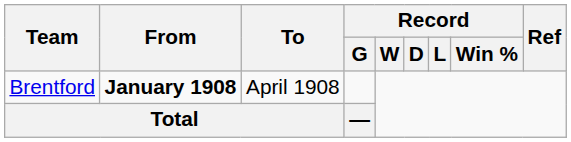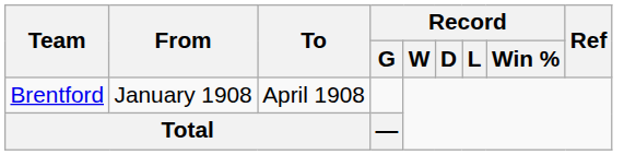Brentford | From: bold -> normal
